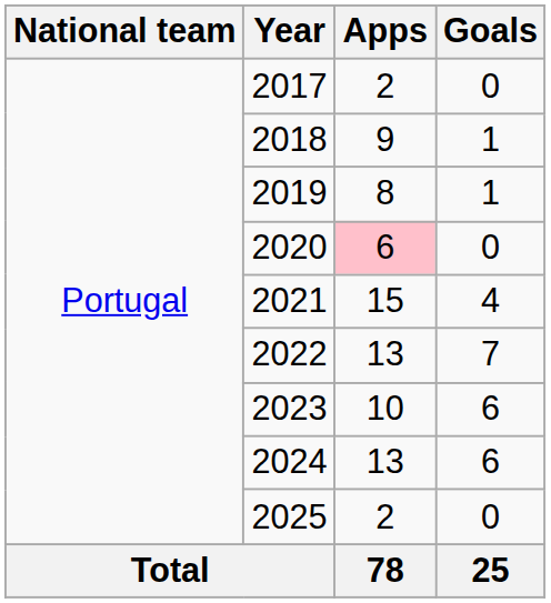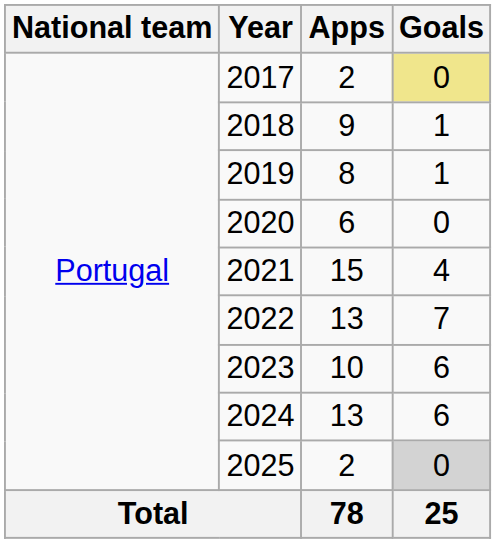2017 | Goals: no background -> khaki background
2020 | Apps: pink background -> no background
2025 | Goals: no background -> lightgrey background
